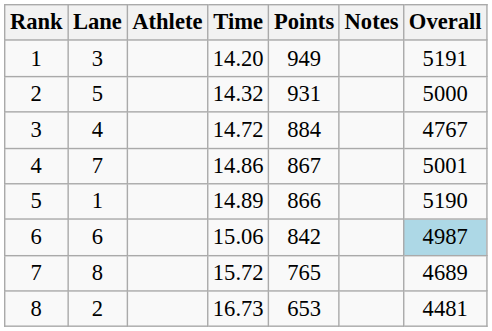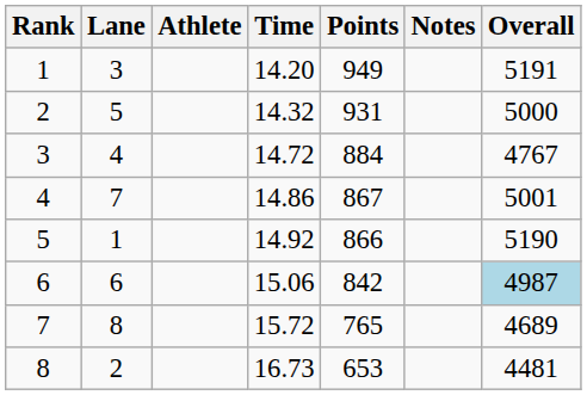row 6 | Time: 14.89 -> 14.92
